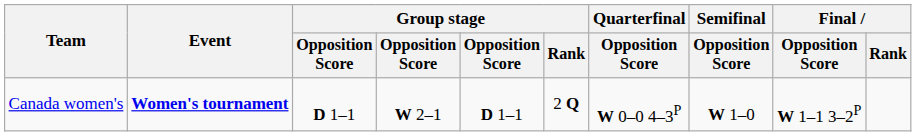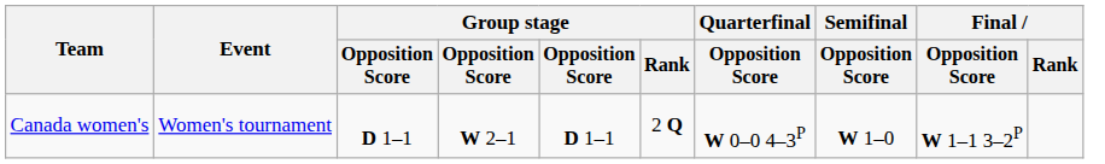Canada women's | Event: bold -> normal
